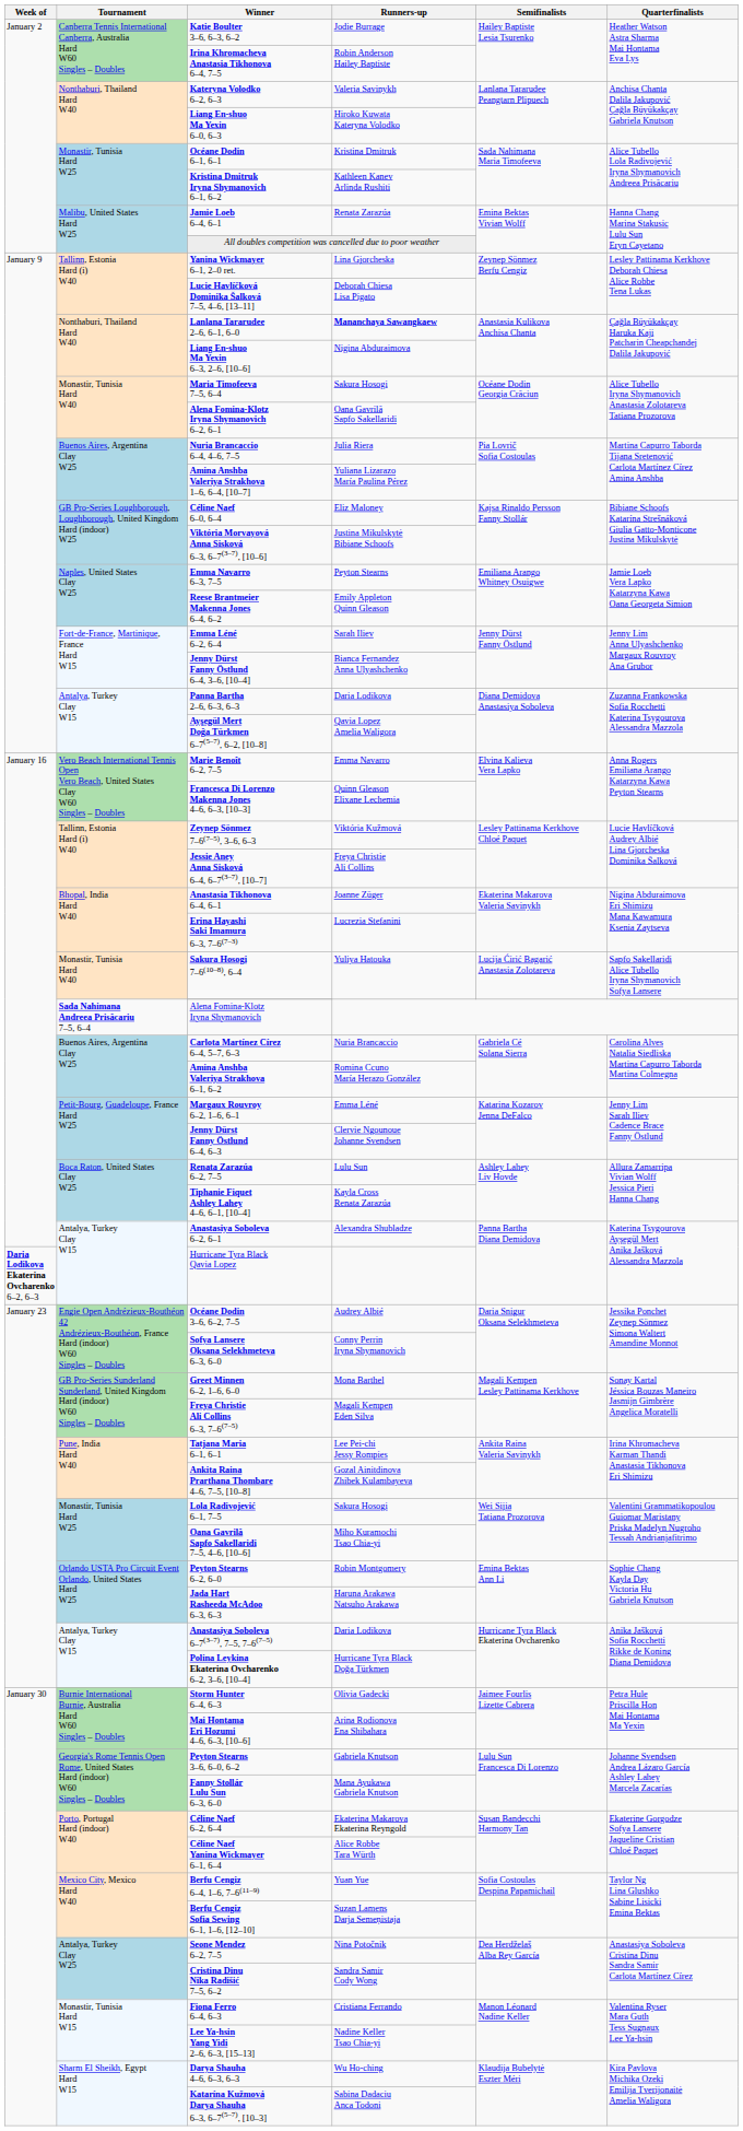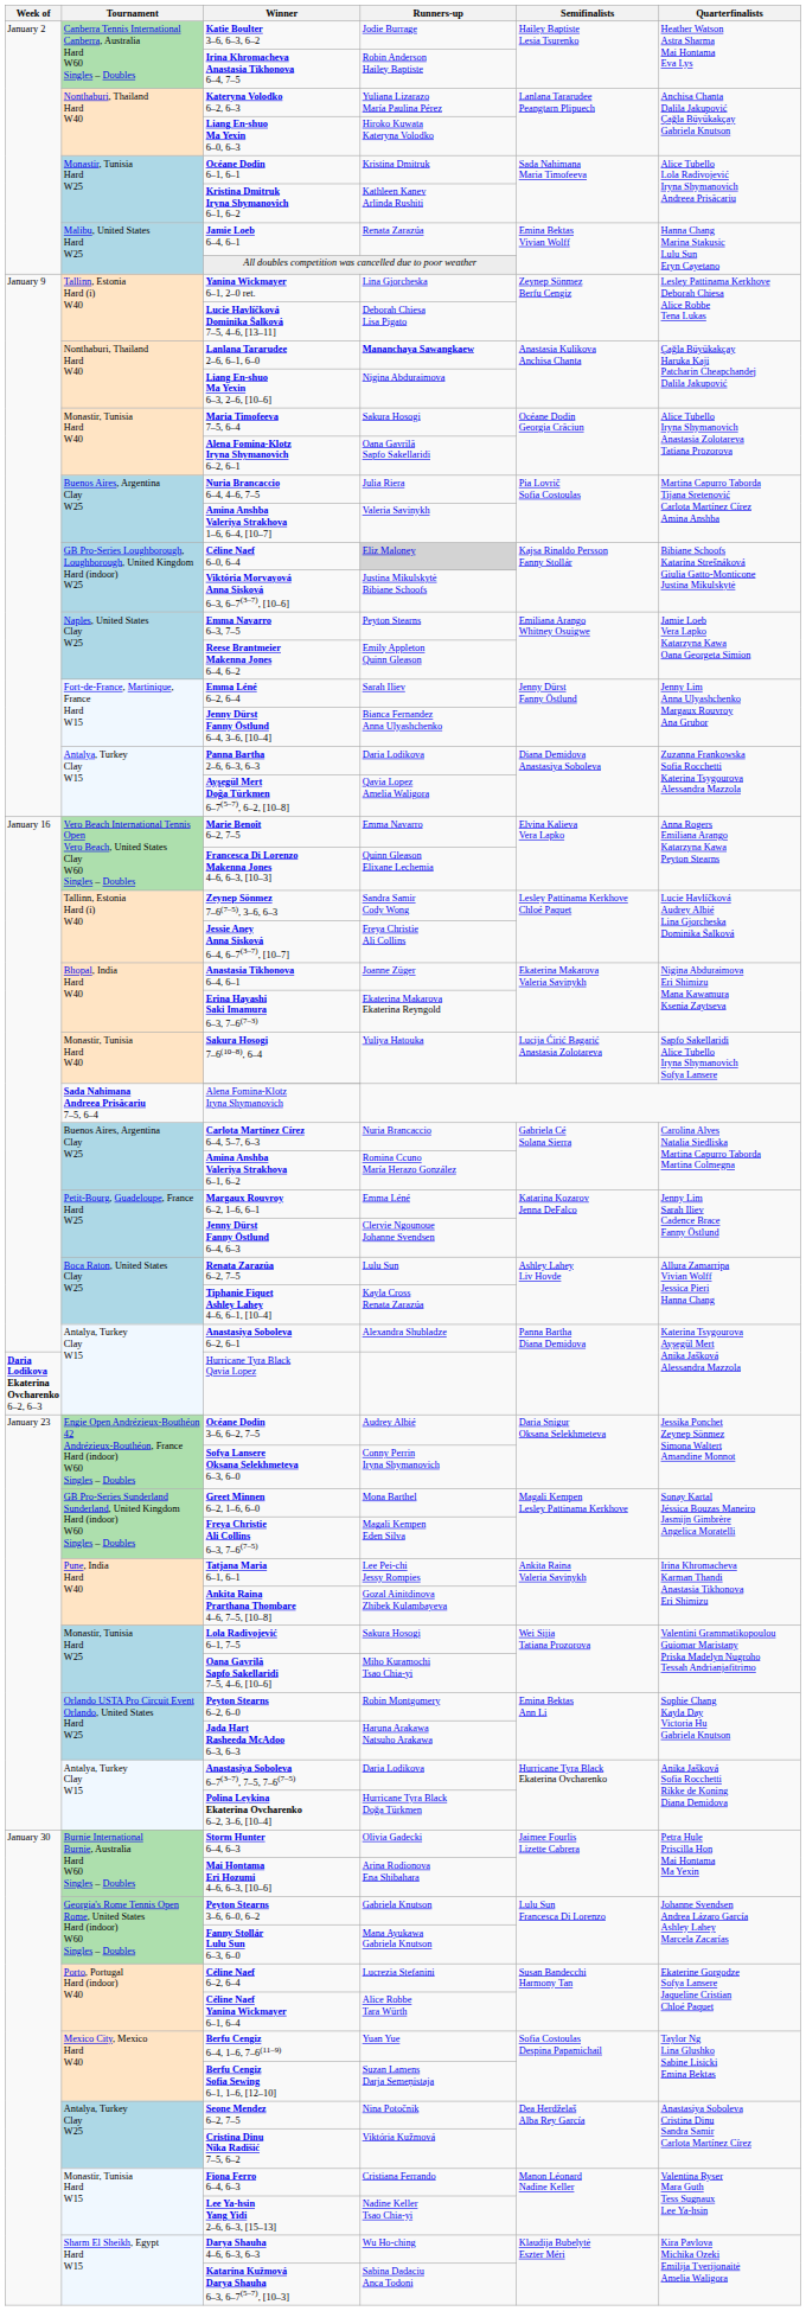Kateryna Volodko 6–2, 6–3 | Runners-up: Valeria Savinykh -> Yuliana Lizarazo María Paulina Pérez
Amina Anshba Valeriya Strakhova 1–6, 6–4, [10–7] | Runners-up: Yuliana Lizarazo María Paulina Pérez -> Valeria Savinykh
Céline Naef 6–0, 6–4 | Runners-up: no background -> lightgrey background
Zeynep Sönmez 7–6(7–5), 3–6, 6–3 | Runners-up: Viktória Kužmová -> Sandra Samir Cody Wong
Erina Hayashi Saki Imamura 6–3, 7–6(7–3) | Runners-up: Lucrezia Stefanini -> Ekaterina Makarova Ekaterina Reyngold
Céline Naef 6–2, 6–4 | Runners-up: Ekaterina Makarova Ekaterina Reyngold -> Lucrezia Stefanini
Cristina Dinu Nika Radišić 7–5, 6–2 | Runners-up: Sandra Samir Cody Wong -> Viktória Kužmová
